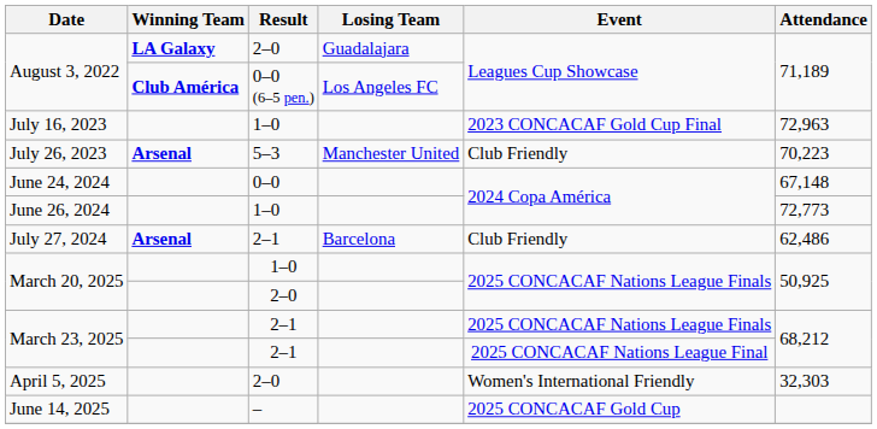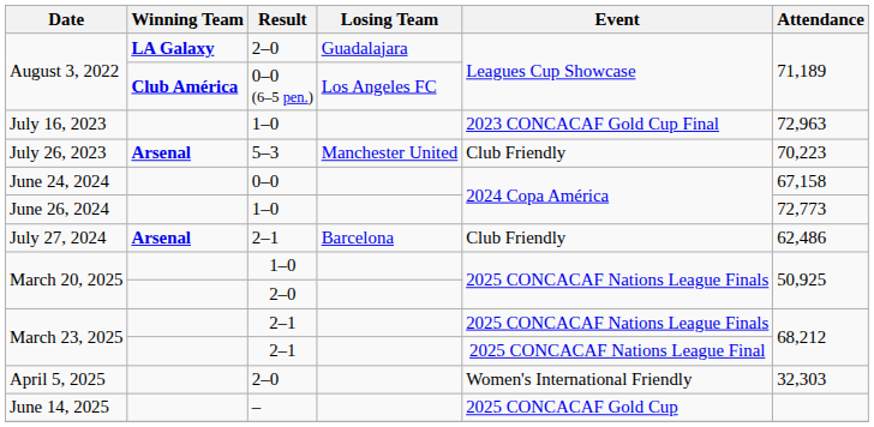June 24, 2024 | Attendance: 67,148 -> 67,158
